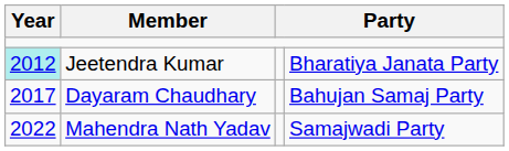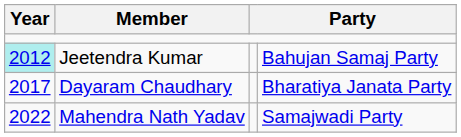Jeetendra Kumar | column 4: Bharatiya Janata Party -> Bahujan Samaj Party
Dayaram Chaudhary | column 4: Bahujan Samaj Party -> Bharatiya Janata Party
